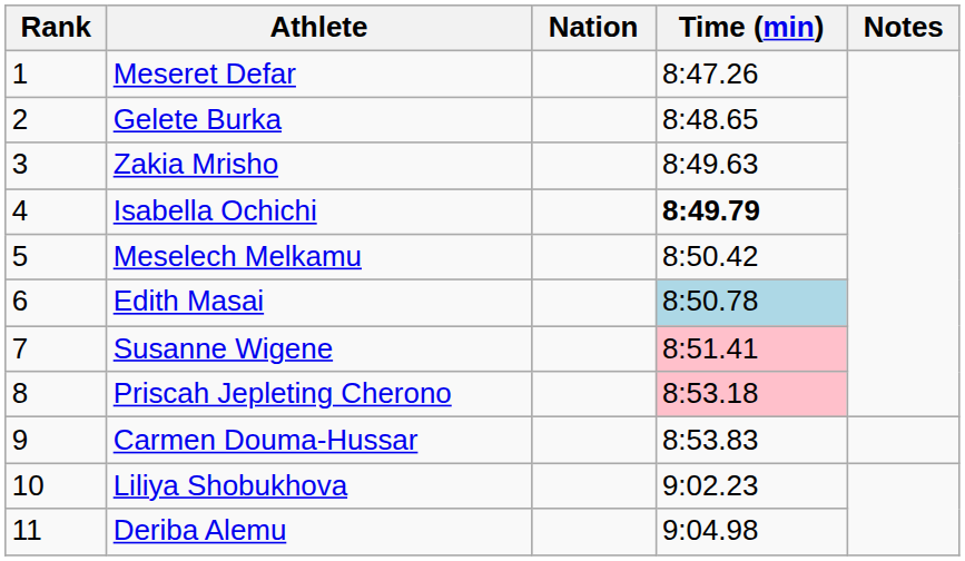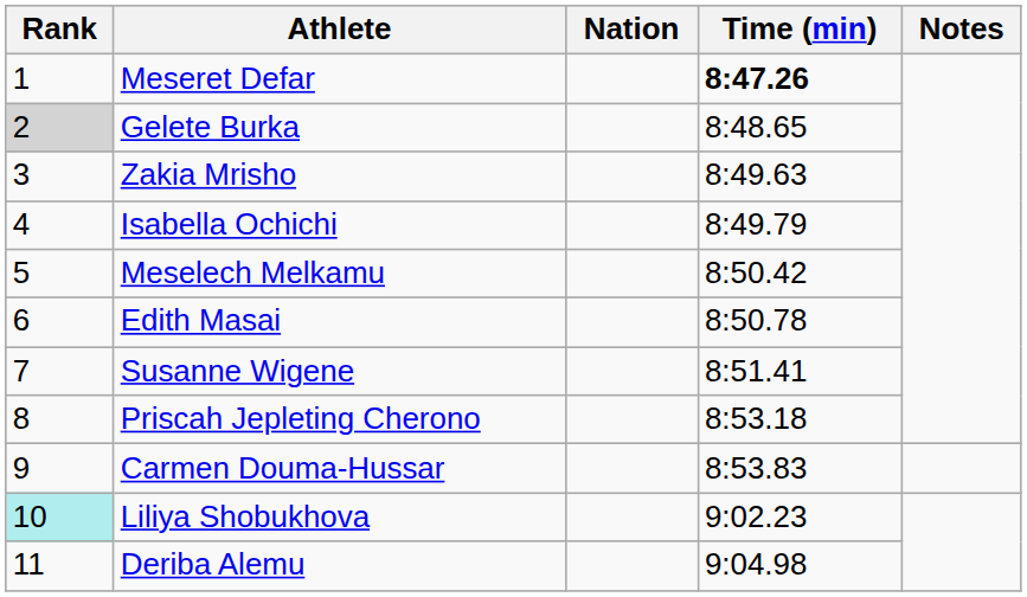Meseret Defar | Time (min): normal -> bold
Gelete Burka | Rank: no background -> lightgrey background
Isabella Ochichi | Time (min): bold -> normal
Edith Masai | Time (min): lightblue background -> no background
Susanne Wigene | Time (min): pink background -> no background
Priscah Jepleting Cherono | Time (min): pink background -> no background
Liliya Shobukhova | Rank: no background -> paleturquoise background
